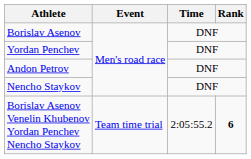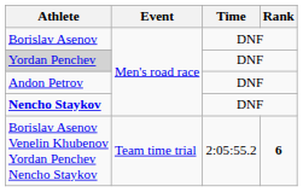Yordan Penchev | Athlete: no background -> lightgrey background
Nencho Staykov | Athlete: normal -> bold
